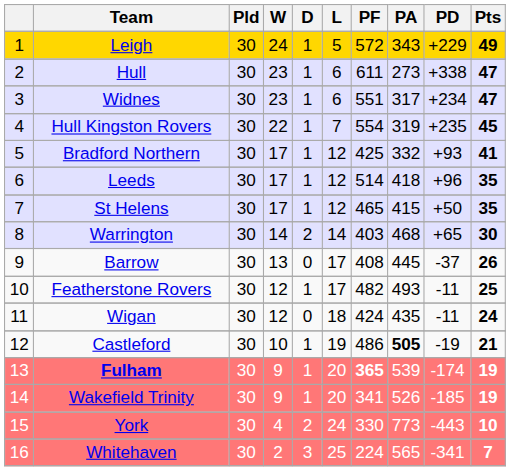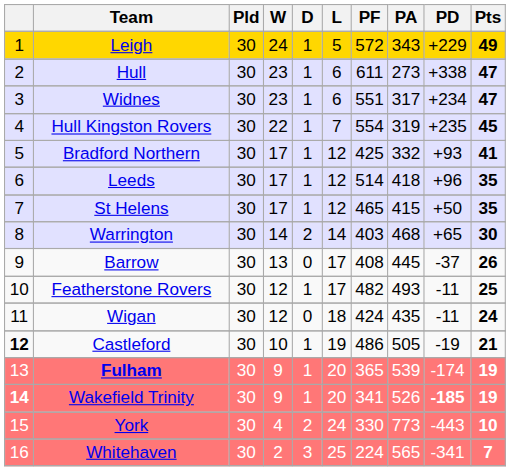Castleford | column 1: normal -> bold
Castleford | PA: bold -> normal
Fulham | PF: bold -> normal
Wakefield Trinity | column 1: normal -> bold
Wakefield Trinity | PD: normal -> bold
